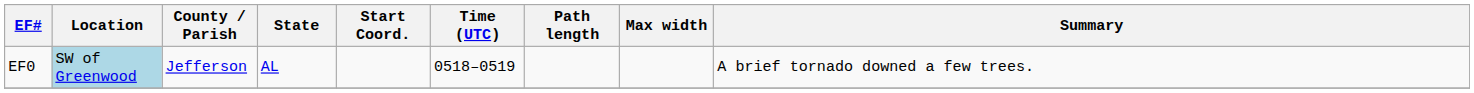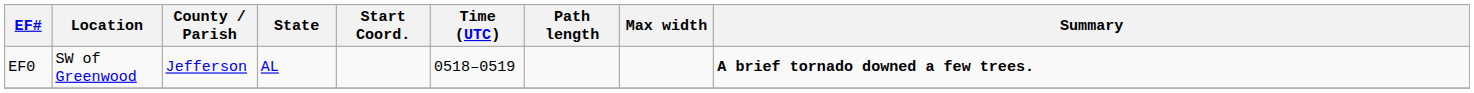EF0 | Location: lightblue background -> no background
EF0 | Summary: normal -> bold
